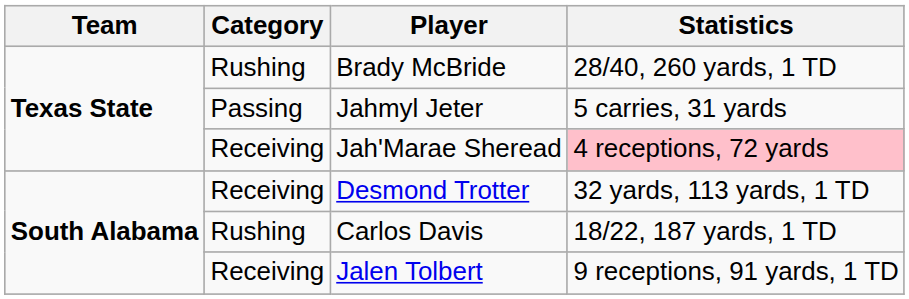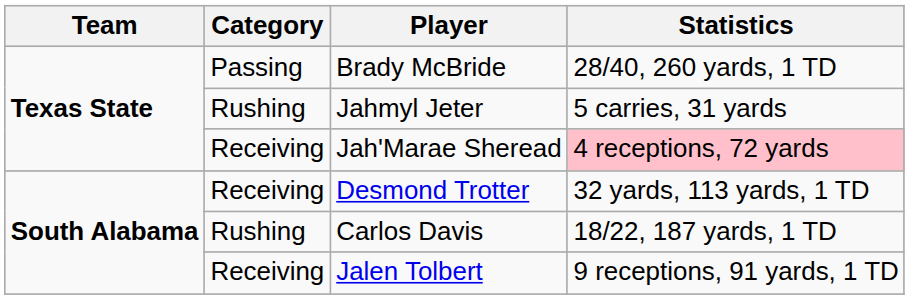Brady McBride | Category: Rushing -> Passing
Jahmyl Jeter | Category: Passing -> Rushing
